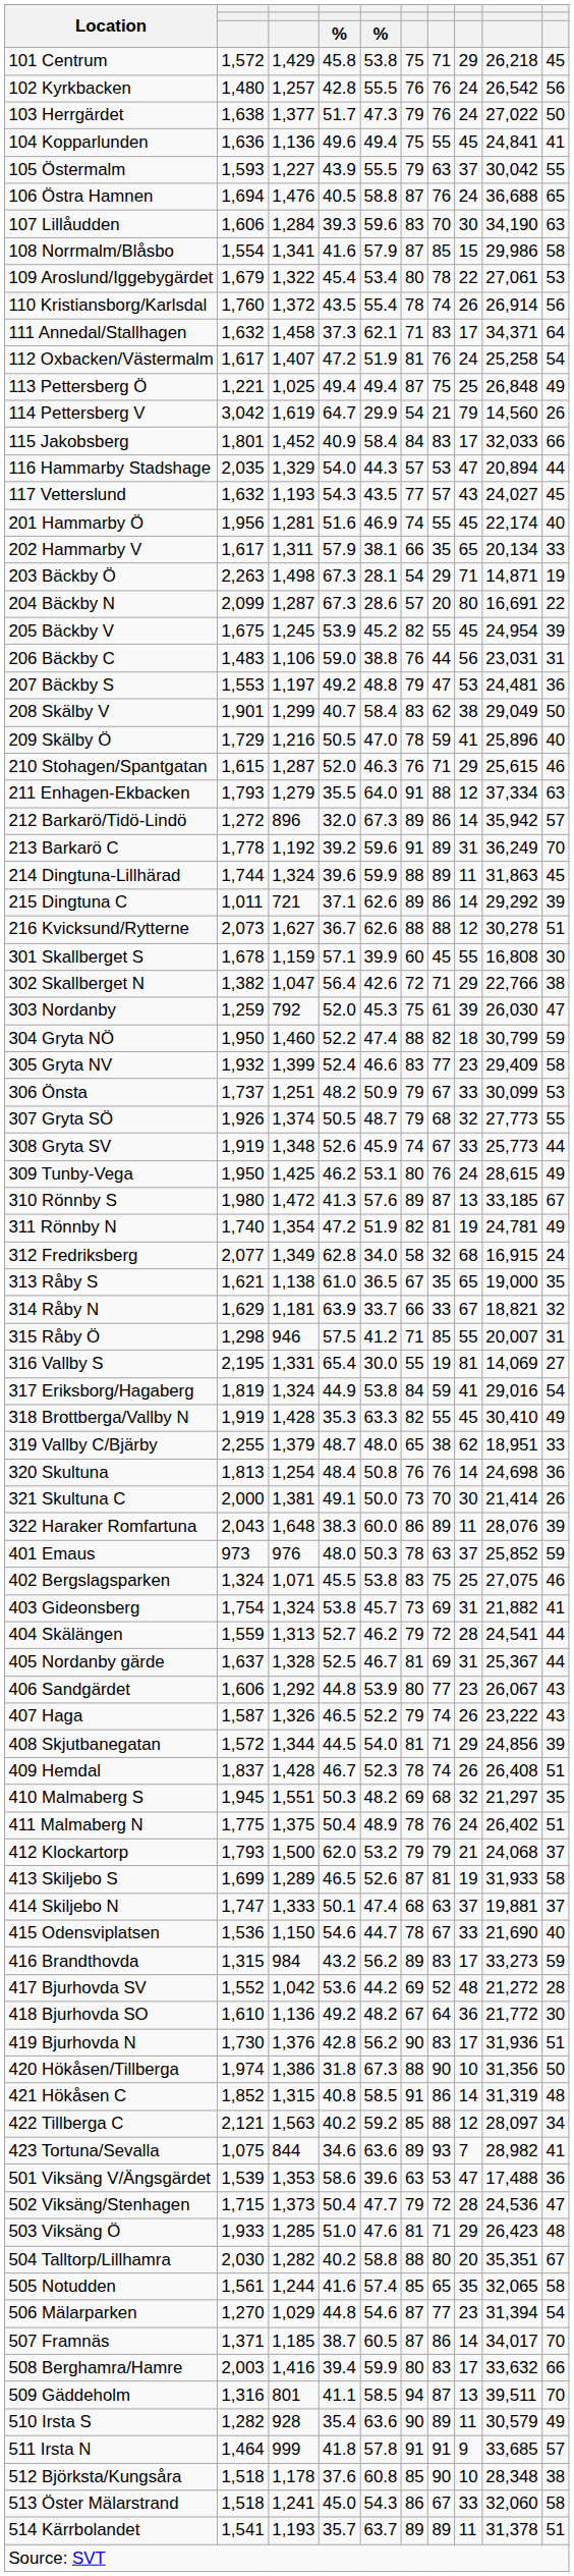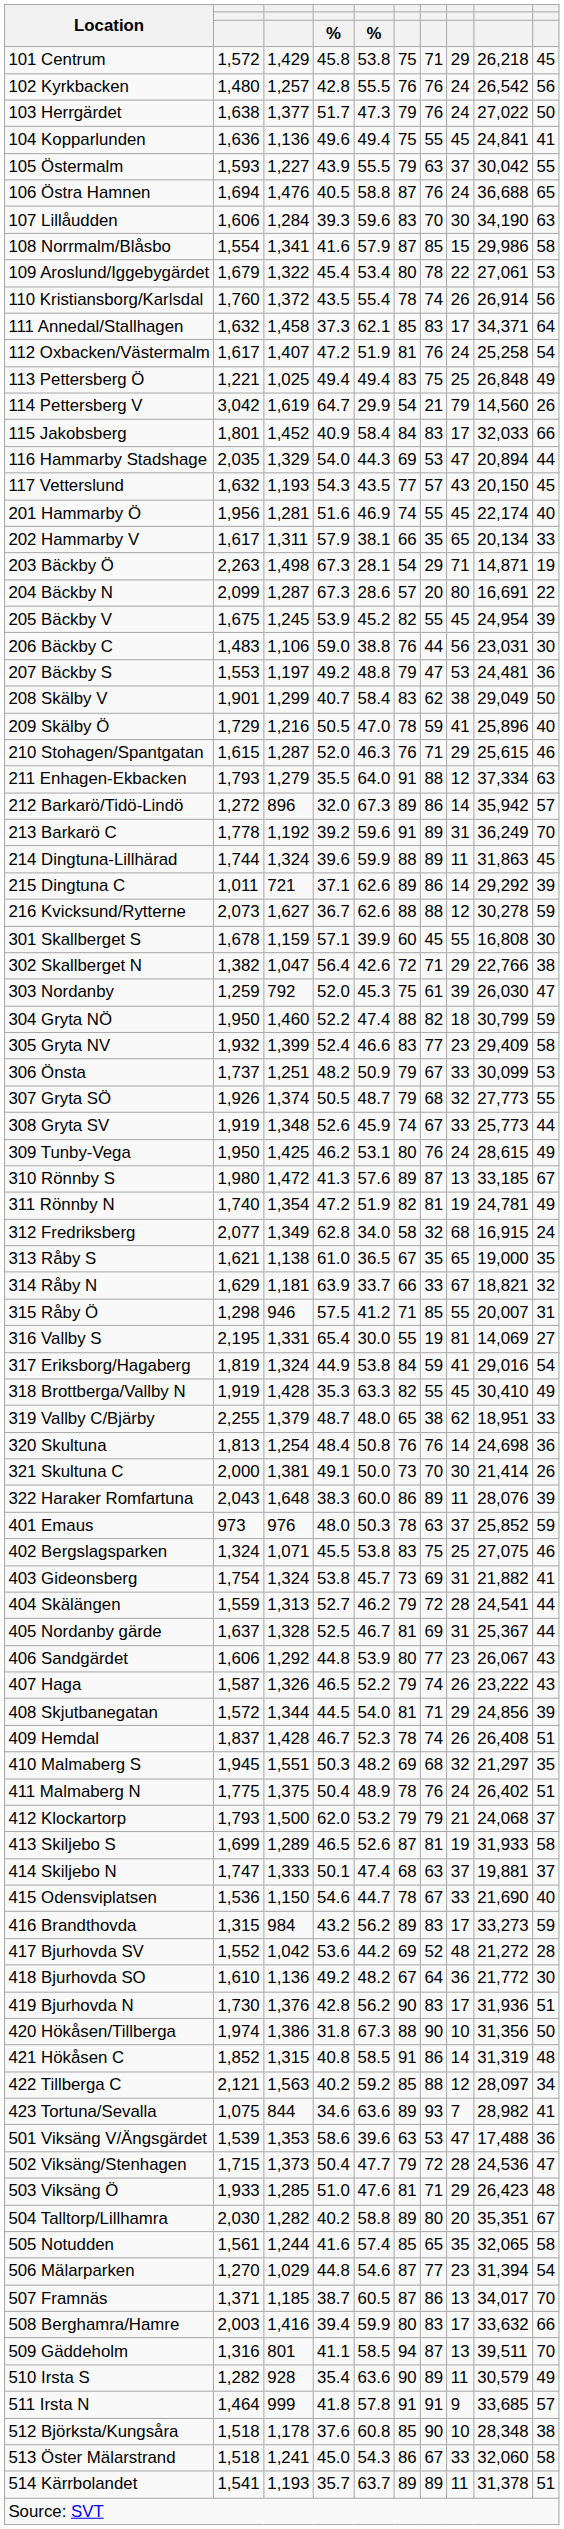111 Annedal/Stallhagen | column 6: 71 -> 85
113 Pettersberg Ö | column 6: 87 -> 83
116 Hammarby Stadshage | column 6: 57 -> 69
117 Vetterslund | column 9: 24,027 -> 20,150
206 Bäckby C | column 10: 31 -> 30
216 Kvicksund/Rytterne | column 10: 51 -> 59
504 Talltorp/Lillhamra | column 6: 88 -> 89
507 Framnäs | column 8: 14 -> 13
